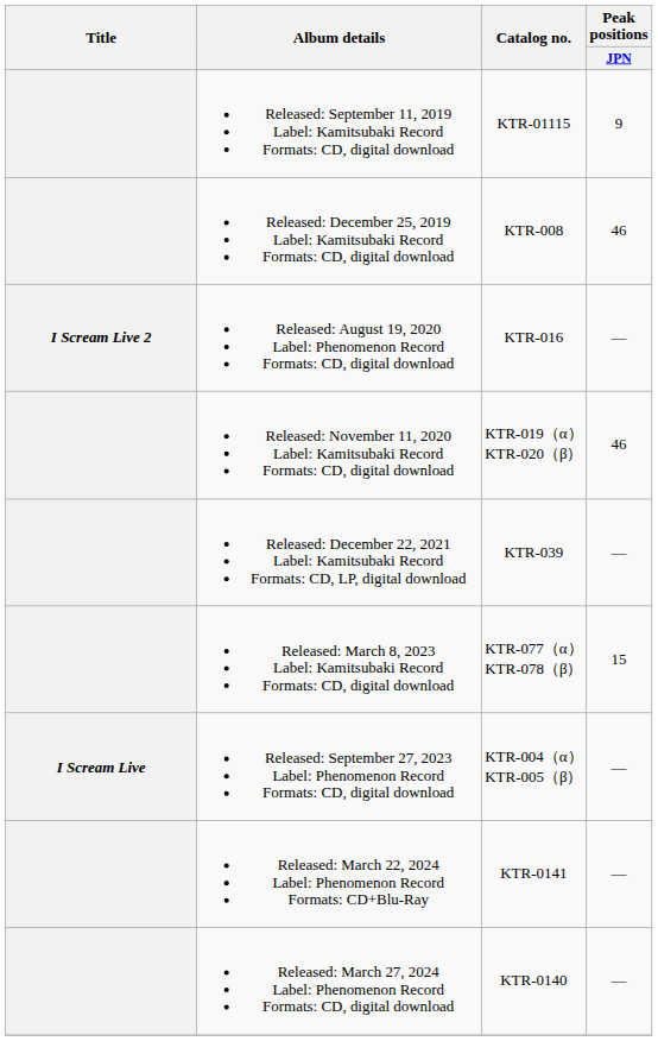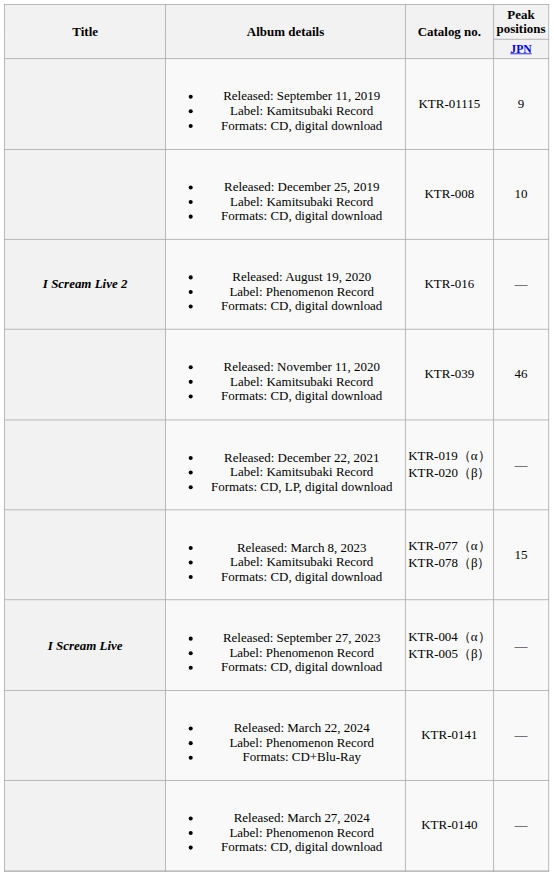row 4 | Peak positions / JPN: 46 -> 10
row 6 | Catalog no.: KTR-019（α） KTR-020（β） -> KTR-039
row 7 | Catalog no.: KTR-039 -> KTR-019（α） KTR-020（β）
